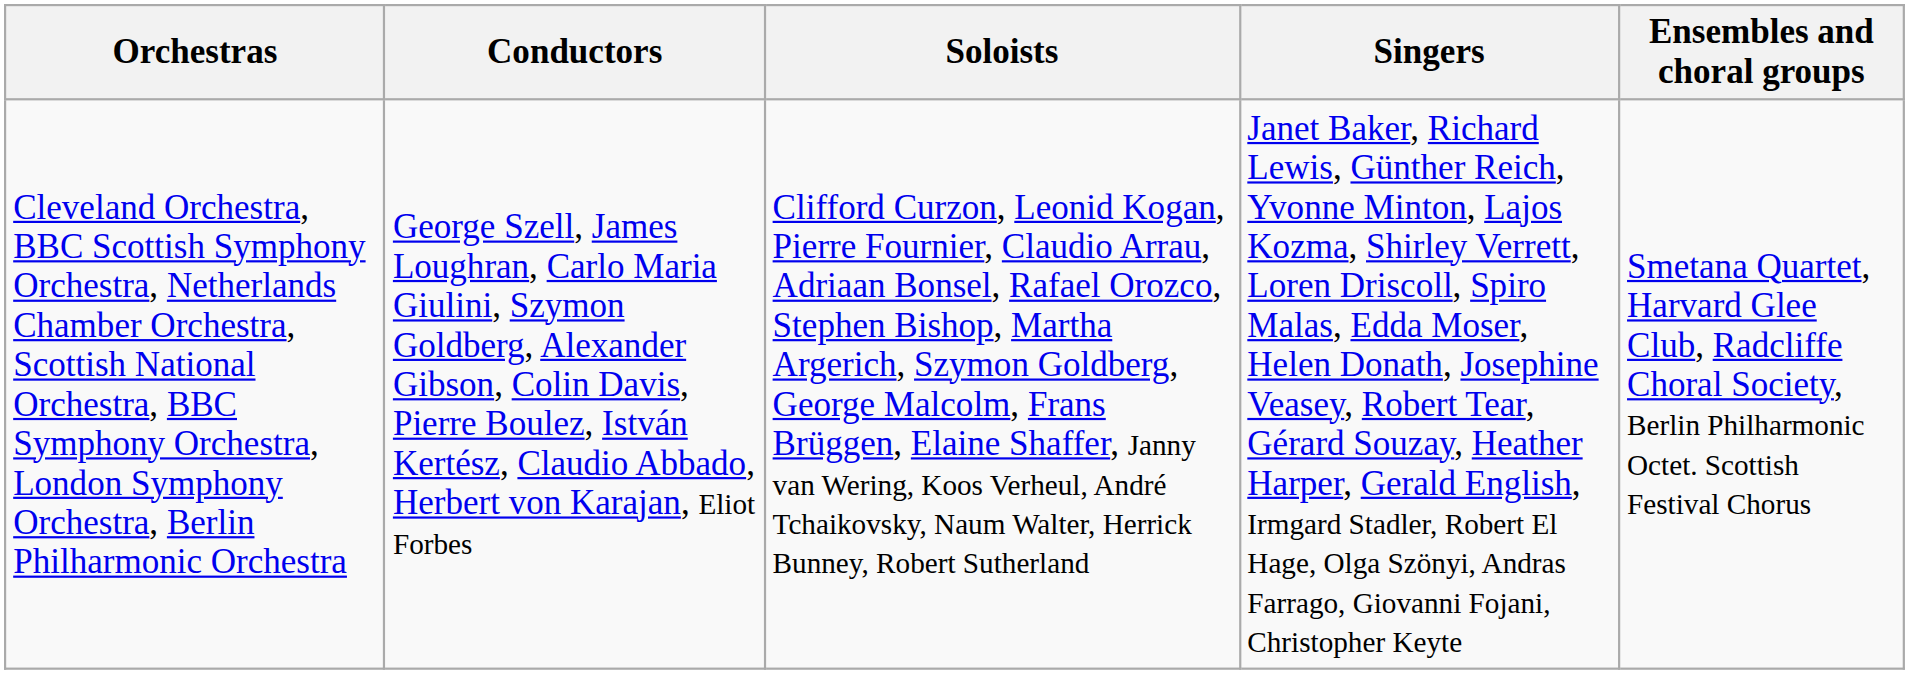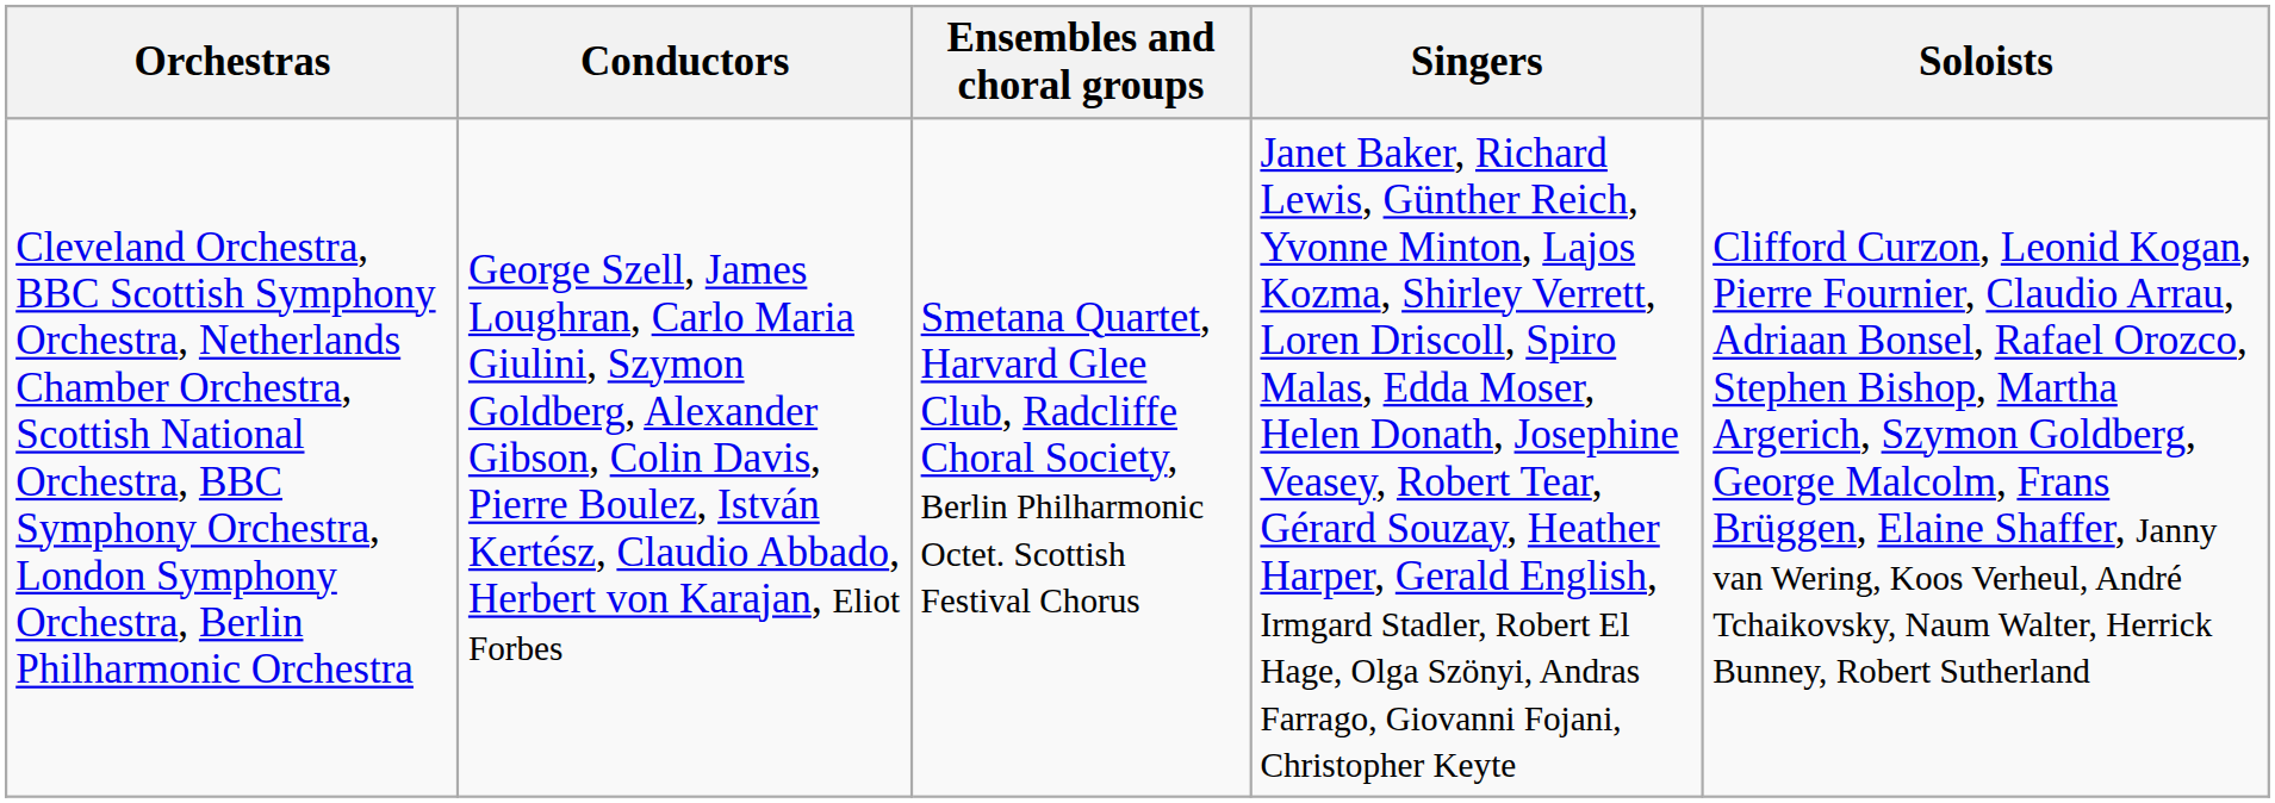columns swapped: Soloists <-> Ensembles and choral groups
